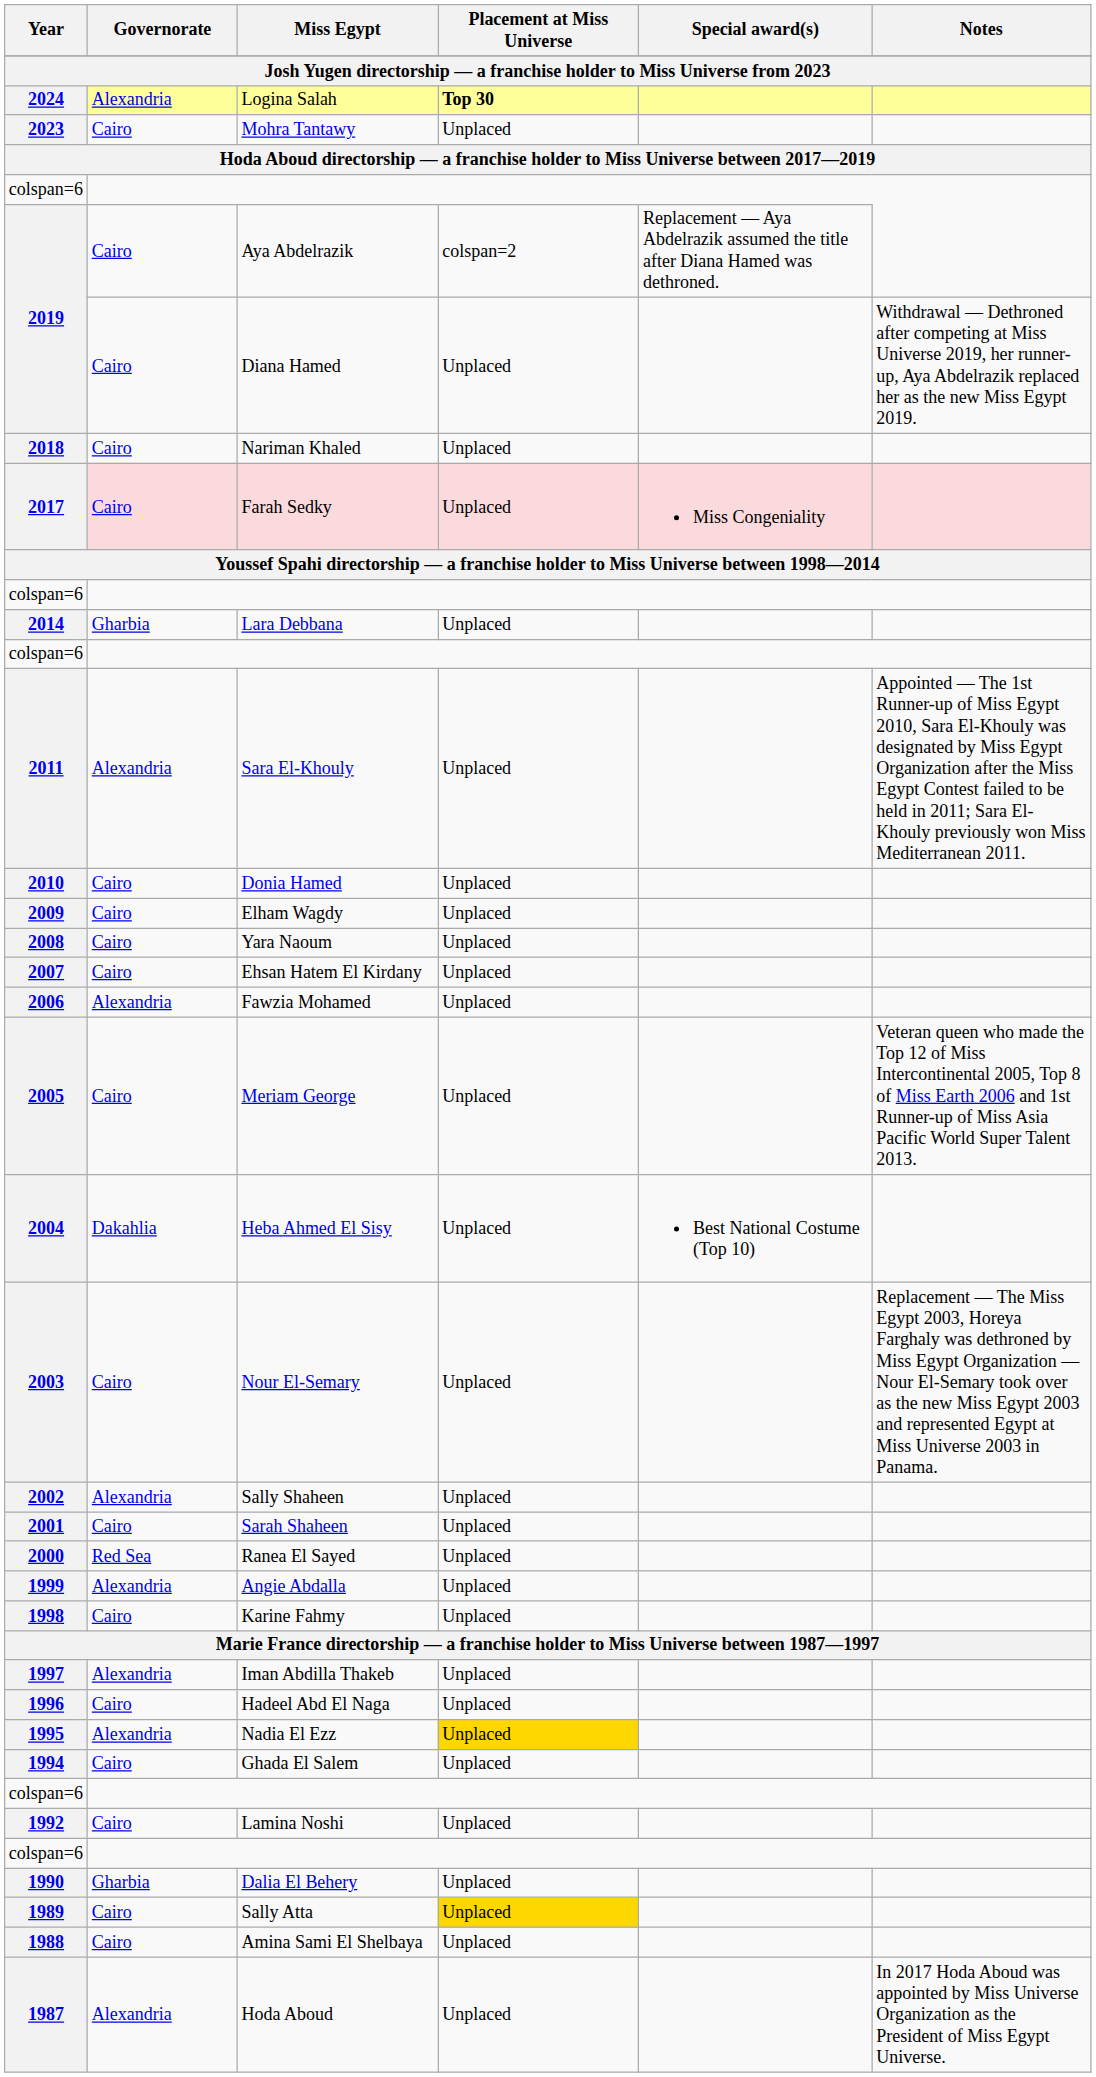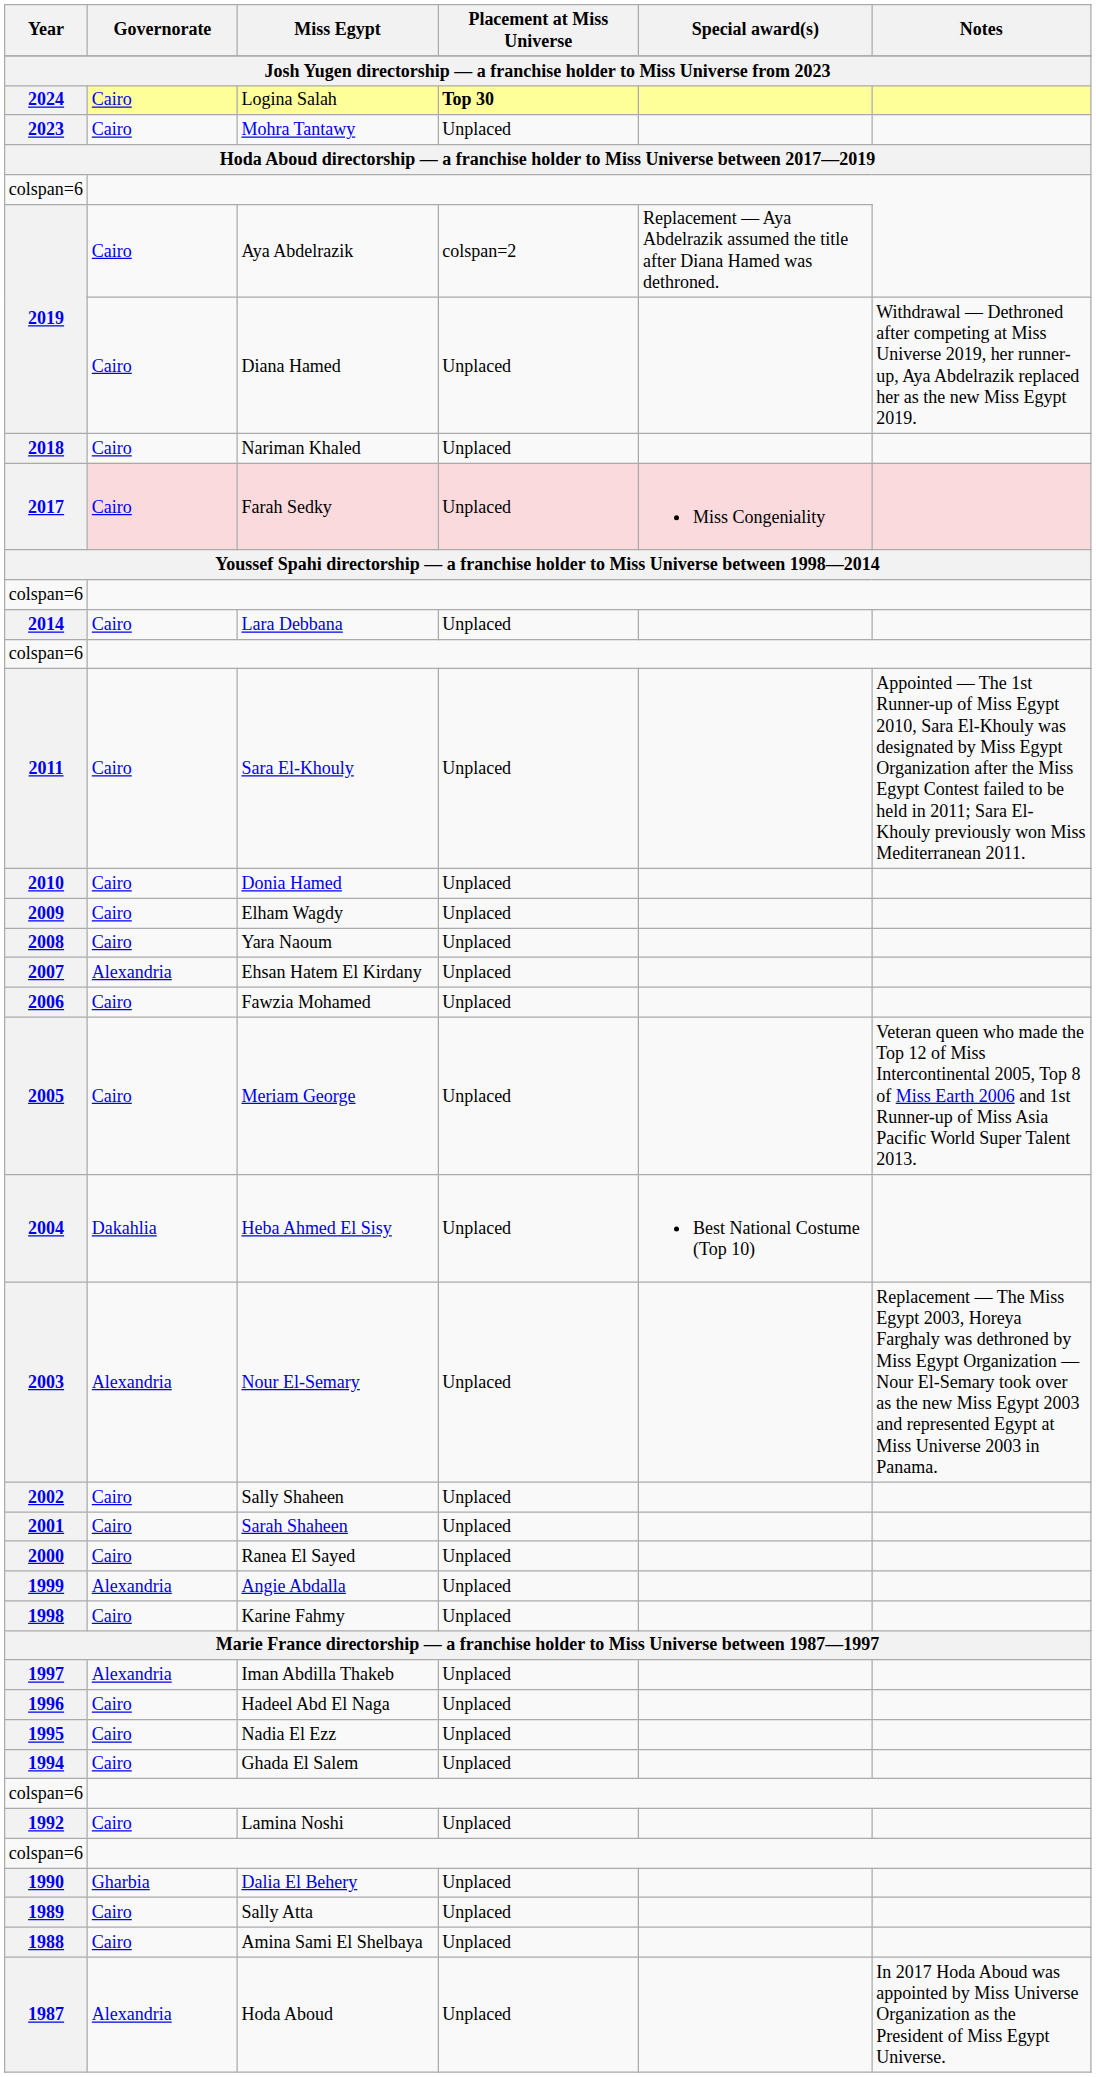Logina Salah | Governorate: Alexandria -> Cairo
Lara Debbana | Governorate: Gharbia -> Cairo
Sara El-Khouly | Governorate: Alexandria -> Cairo
Ehsan Hatem El Kirdany | Governorate: Cairo -> Alexandria
Fawzia Mohamed | Governorate: Alexandria -> Cairo
Nour El-Semary | Governorate: Cairo -> Alexandria
Sally Shaheen | Governorate: Alexandria -> Cairo
Ranea El Sayed | Governorate: Red Sea -> Cairo
Nadia El Ezz | Governorate: Alexandria -> Cairo
Nadia El Ezz | Placement at Miss Universe: gold background -> no background
Sally Atta | Placement at Miss Universe: gold background -> no background
